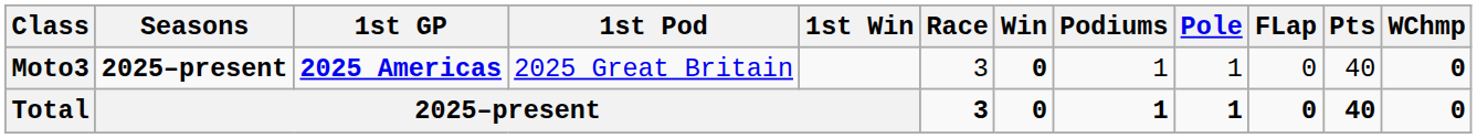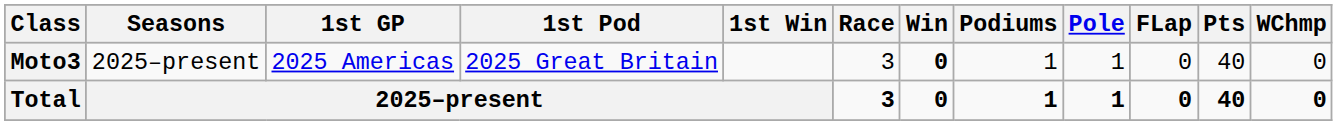Moto3 | Seasons: bold -> normal
Moto3 | 1st GP: bold -> normal
Moto3 | WChmp: bold -> normal
